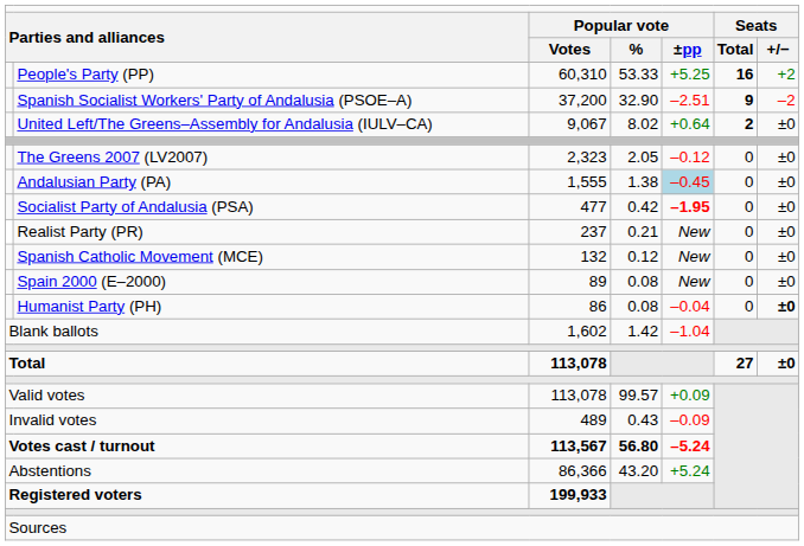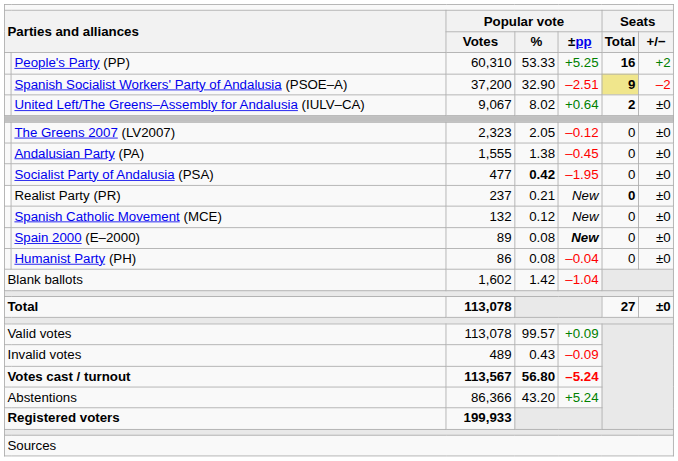Spanish Socialist Workers' Party of Andalusia (PSOE–A) | column 6: no background -> khaki background
Andalusian Party (PA) | column 5: lightblue background -> no background
Socialist Party of Andalusia (PSA) | column 4: normal -> bold
Socialist Party of Andalusia (PSA) | column 5: bold -> normal
Realist Party (PR) | column 6: normal -> bold
Spain 2000 (E–2000) | column 5: normal -> bold
Humanist Party (PH) | column 7: bold -> normal
